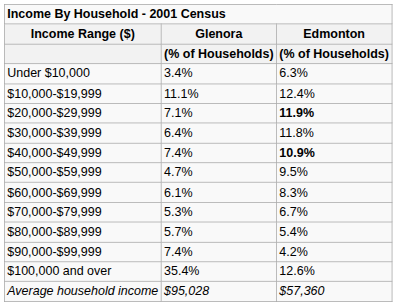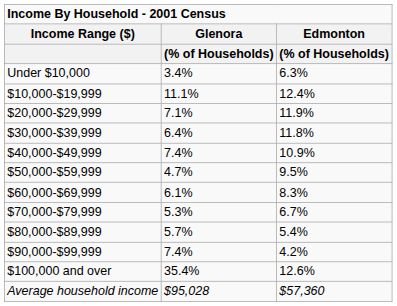$20,000-$29,999 | Edmonton / (% of Households): bold -> normal
$40,000-$49,999 | Edmonton / (% of Households): bold -> normal
